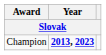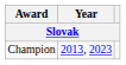Champion | Year: bold -> normal
